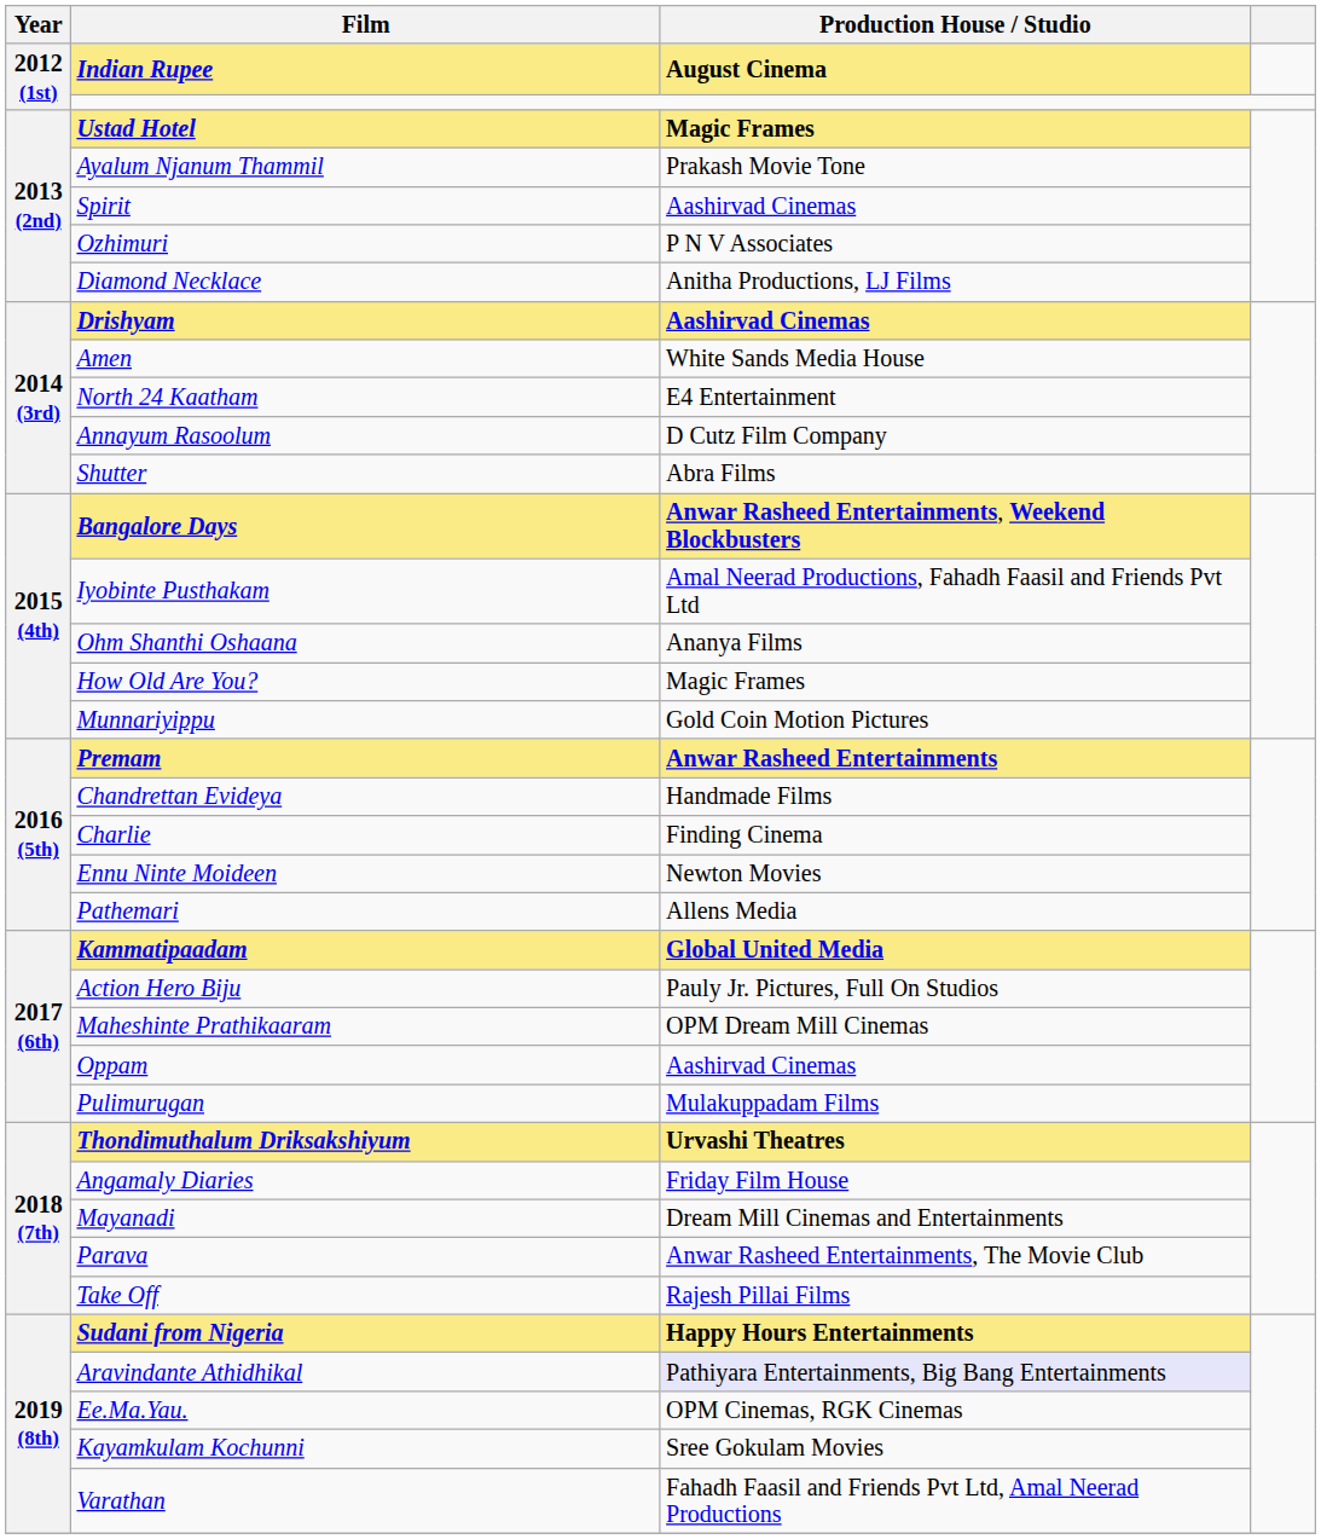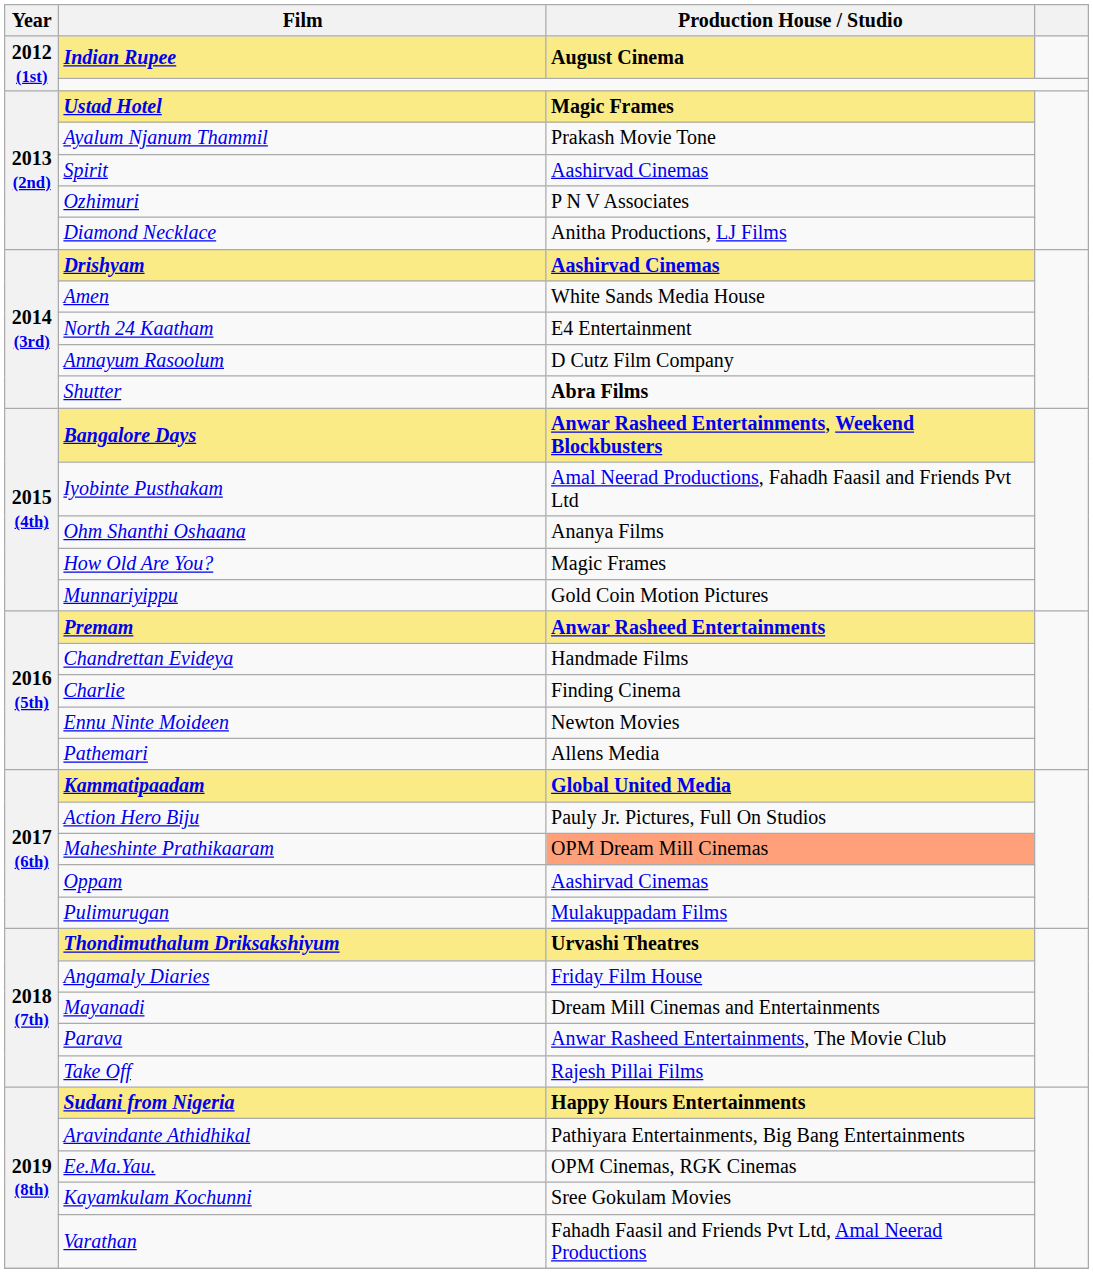Shutter | Production House / Studio: normal -> bold
Maheshinte Prathikaaram | Production House / Studio: no background -> lightsalmon background
Aravindante Athidhikal | Production House / Studio: lavender background -> no background
